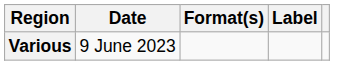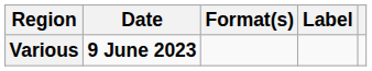Various | Date: normal -> bold
